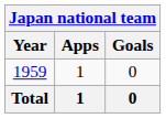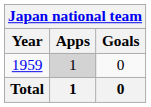1959 | Apps: no background -> lightgrey background
